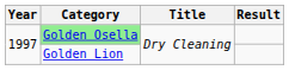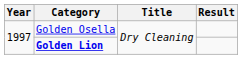Golden Osella | Category: lightgreen background -> no background
Golden Lion | Category: normal -> bold
